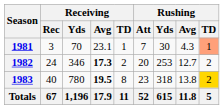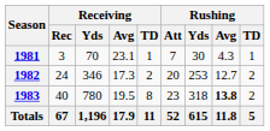1981 | Rushing / TD: lightsalmon background -> no background
1982 | Receiving / Avg: bold -> normal
1983 | Receiving / Avg: bold -> normal
1983 | Rushing / Avg: normal -> bold
1983 | Rushing / TD: gold background -> no background
